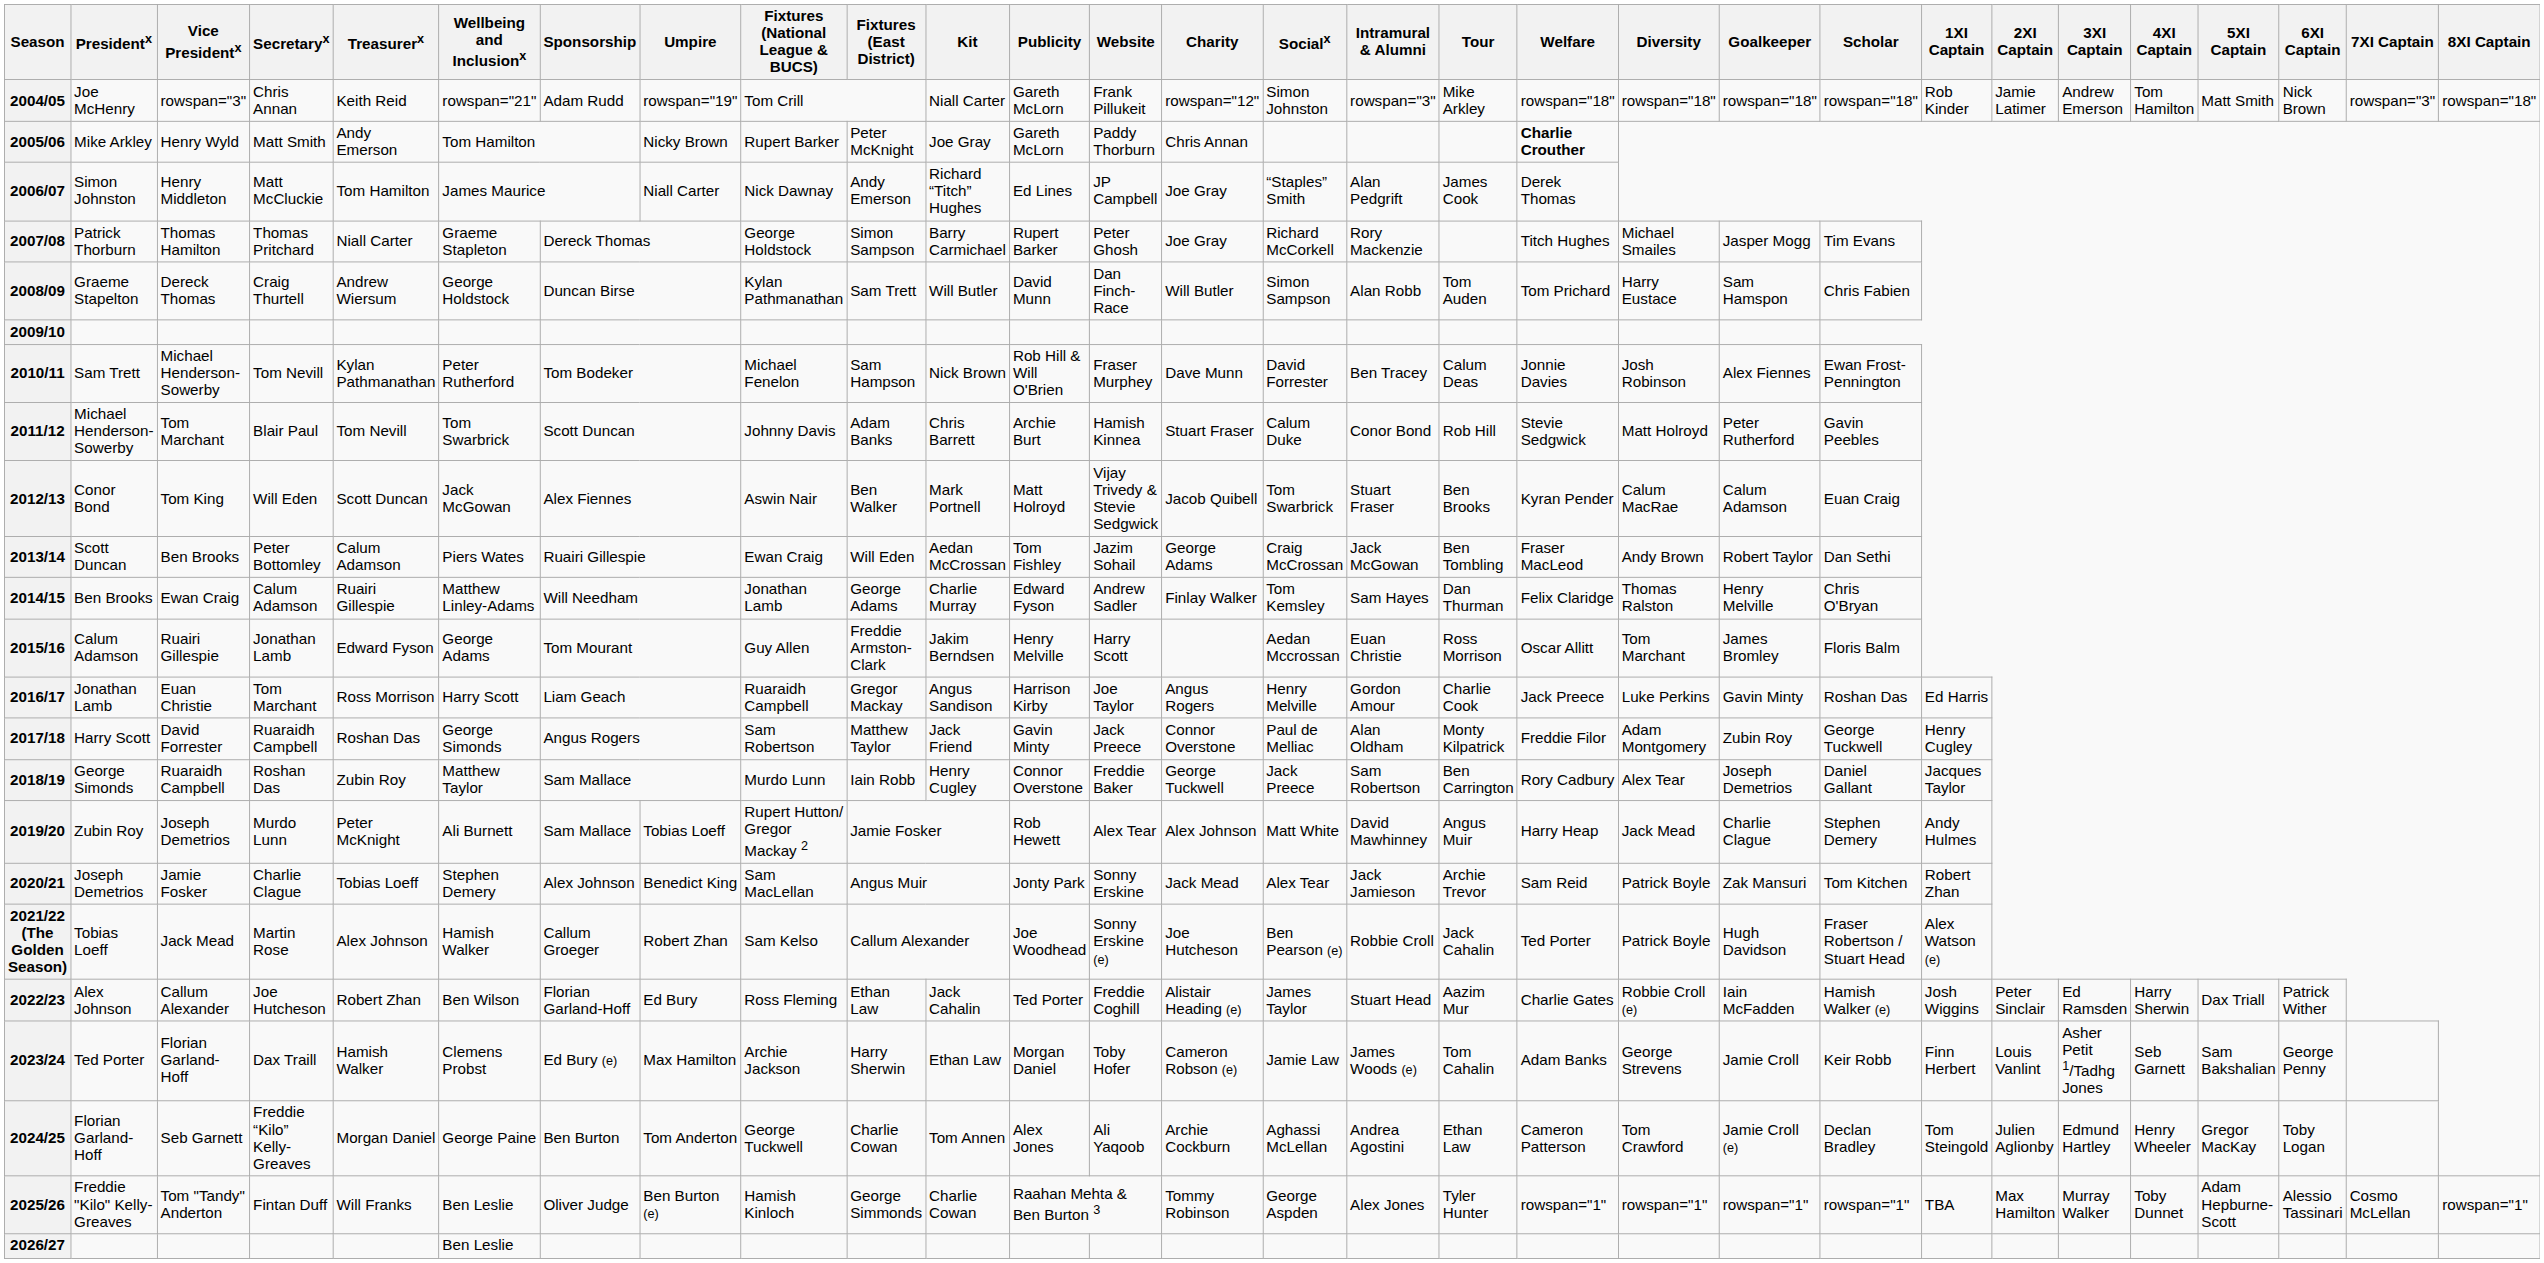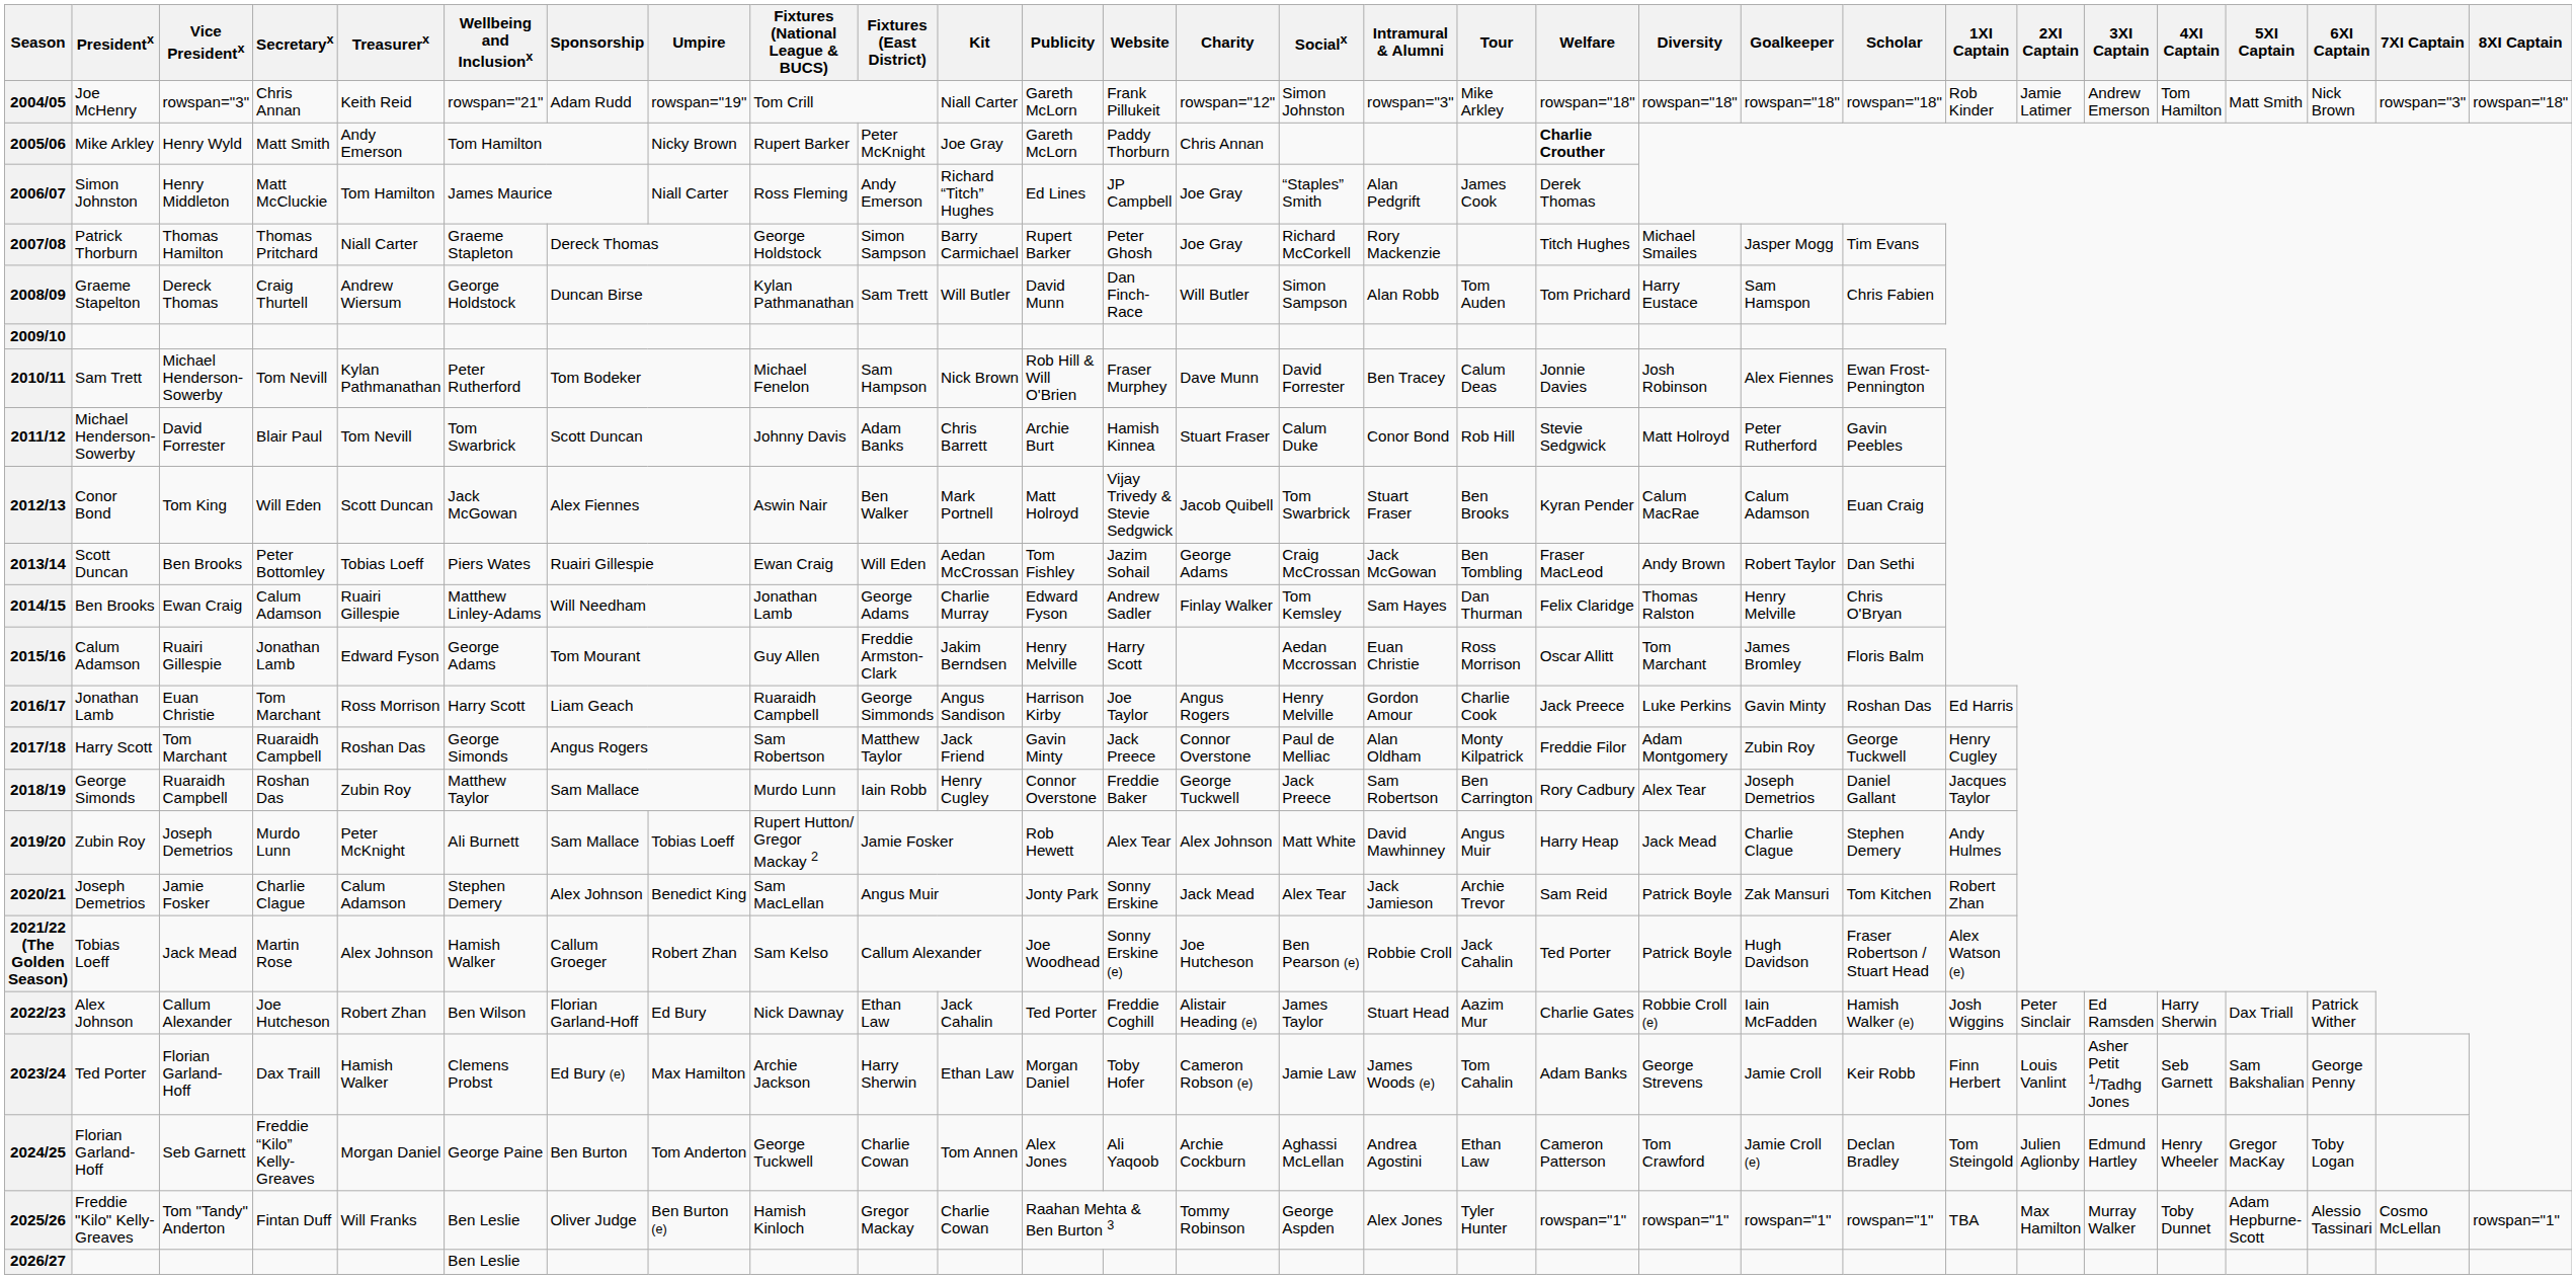2006/07 | Fixtures (National League & BUCS): Nick Dawnay -> Ross Fleming
2011/12 | Vice Presidentx: Tom Marchant -> David Forrester
2013/14 | Treasurerx: Calum Adamson -> Tobias Loeff
2016/17 | Fixtures (East District): Gregor Mackay -> George Simmonds
2017/18 | Vice Presidentx: David Forrester -> Tom Marchant
2020/21 | Treasurerx: Tobias Loeff -> Calum Adamson
2022/23 | Fixtures (National League & BUCS): Ross Fleming -> Nick Dawnay
2025/26 | Fixtures (East District): George Simmonds -> Gregor Mackay
